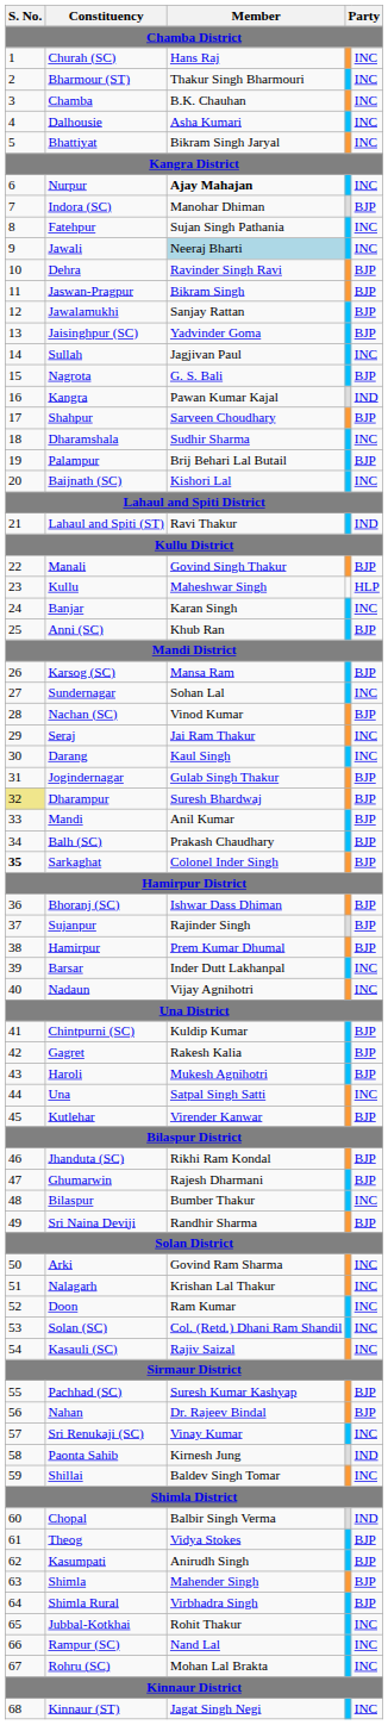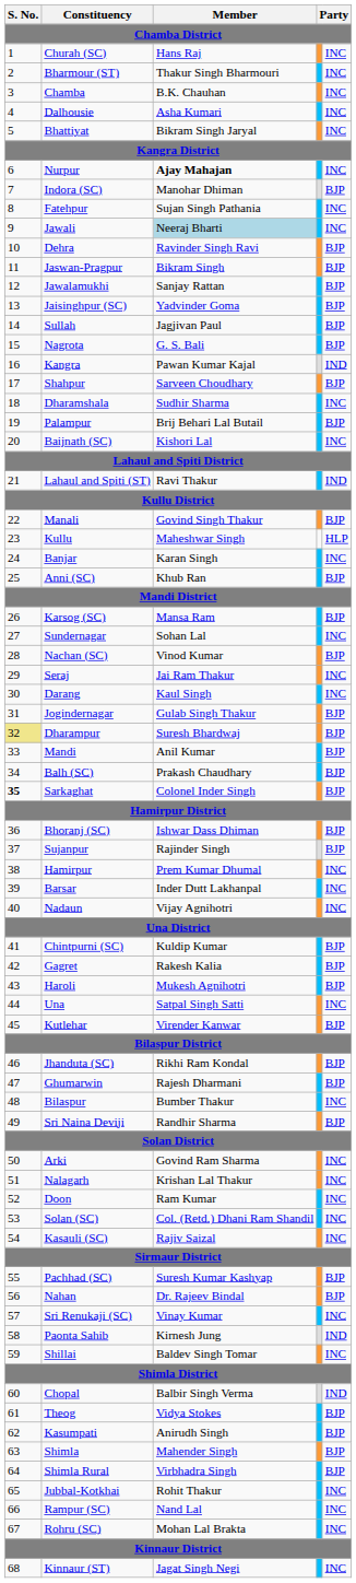Sullah | column 5: INC -> BJP
Hamirpur | column 5: BJP -> INC
